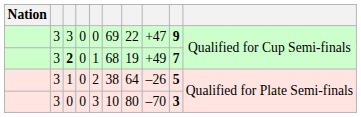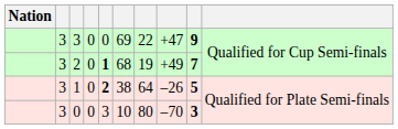row 3 | column 3: bold -> normal
row 3 | column 5: normal -> bold
row 4 | column 5: normal -> bold
